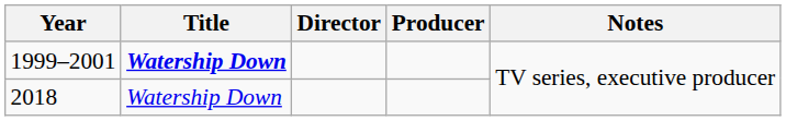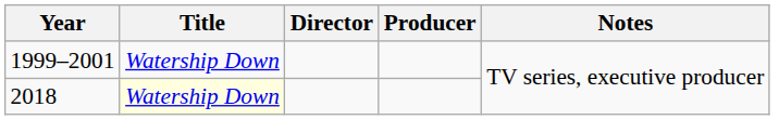1999–2001 | Title: bold -> normal
2018 | Title: no background -> lightyellow background
